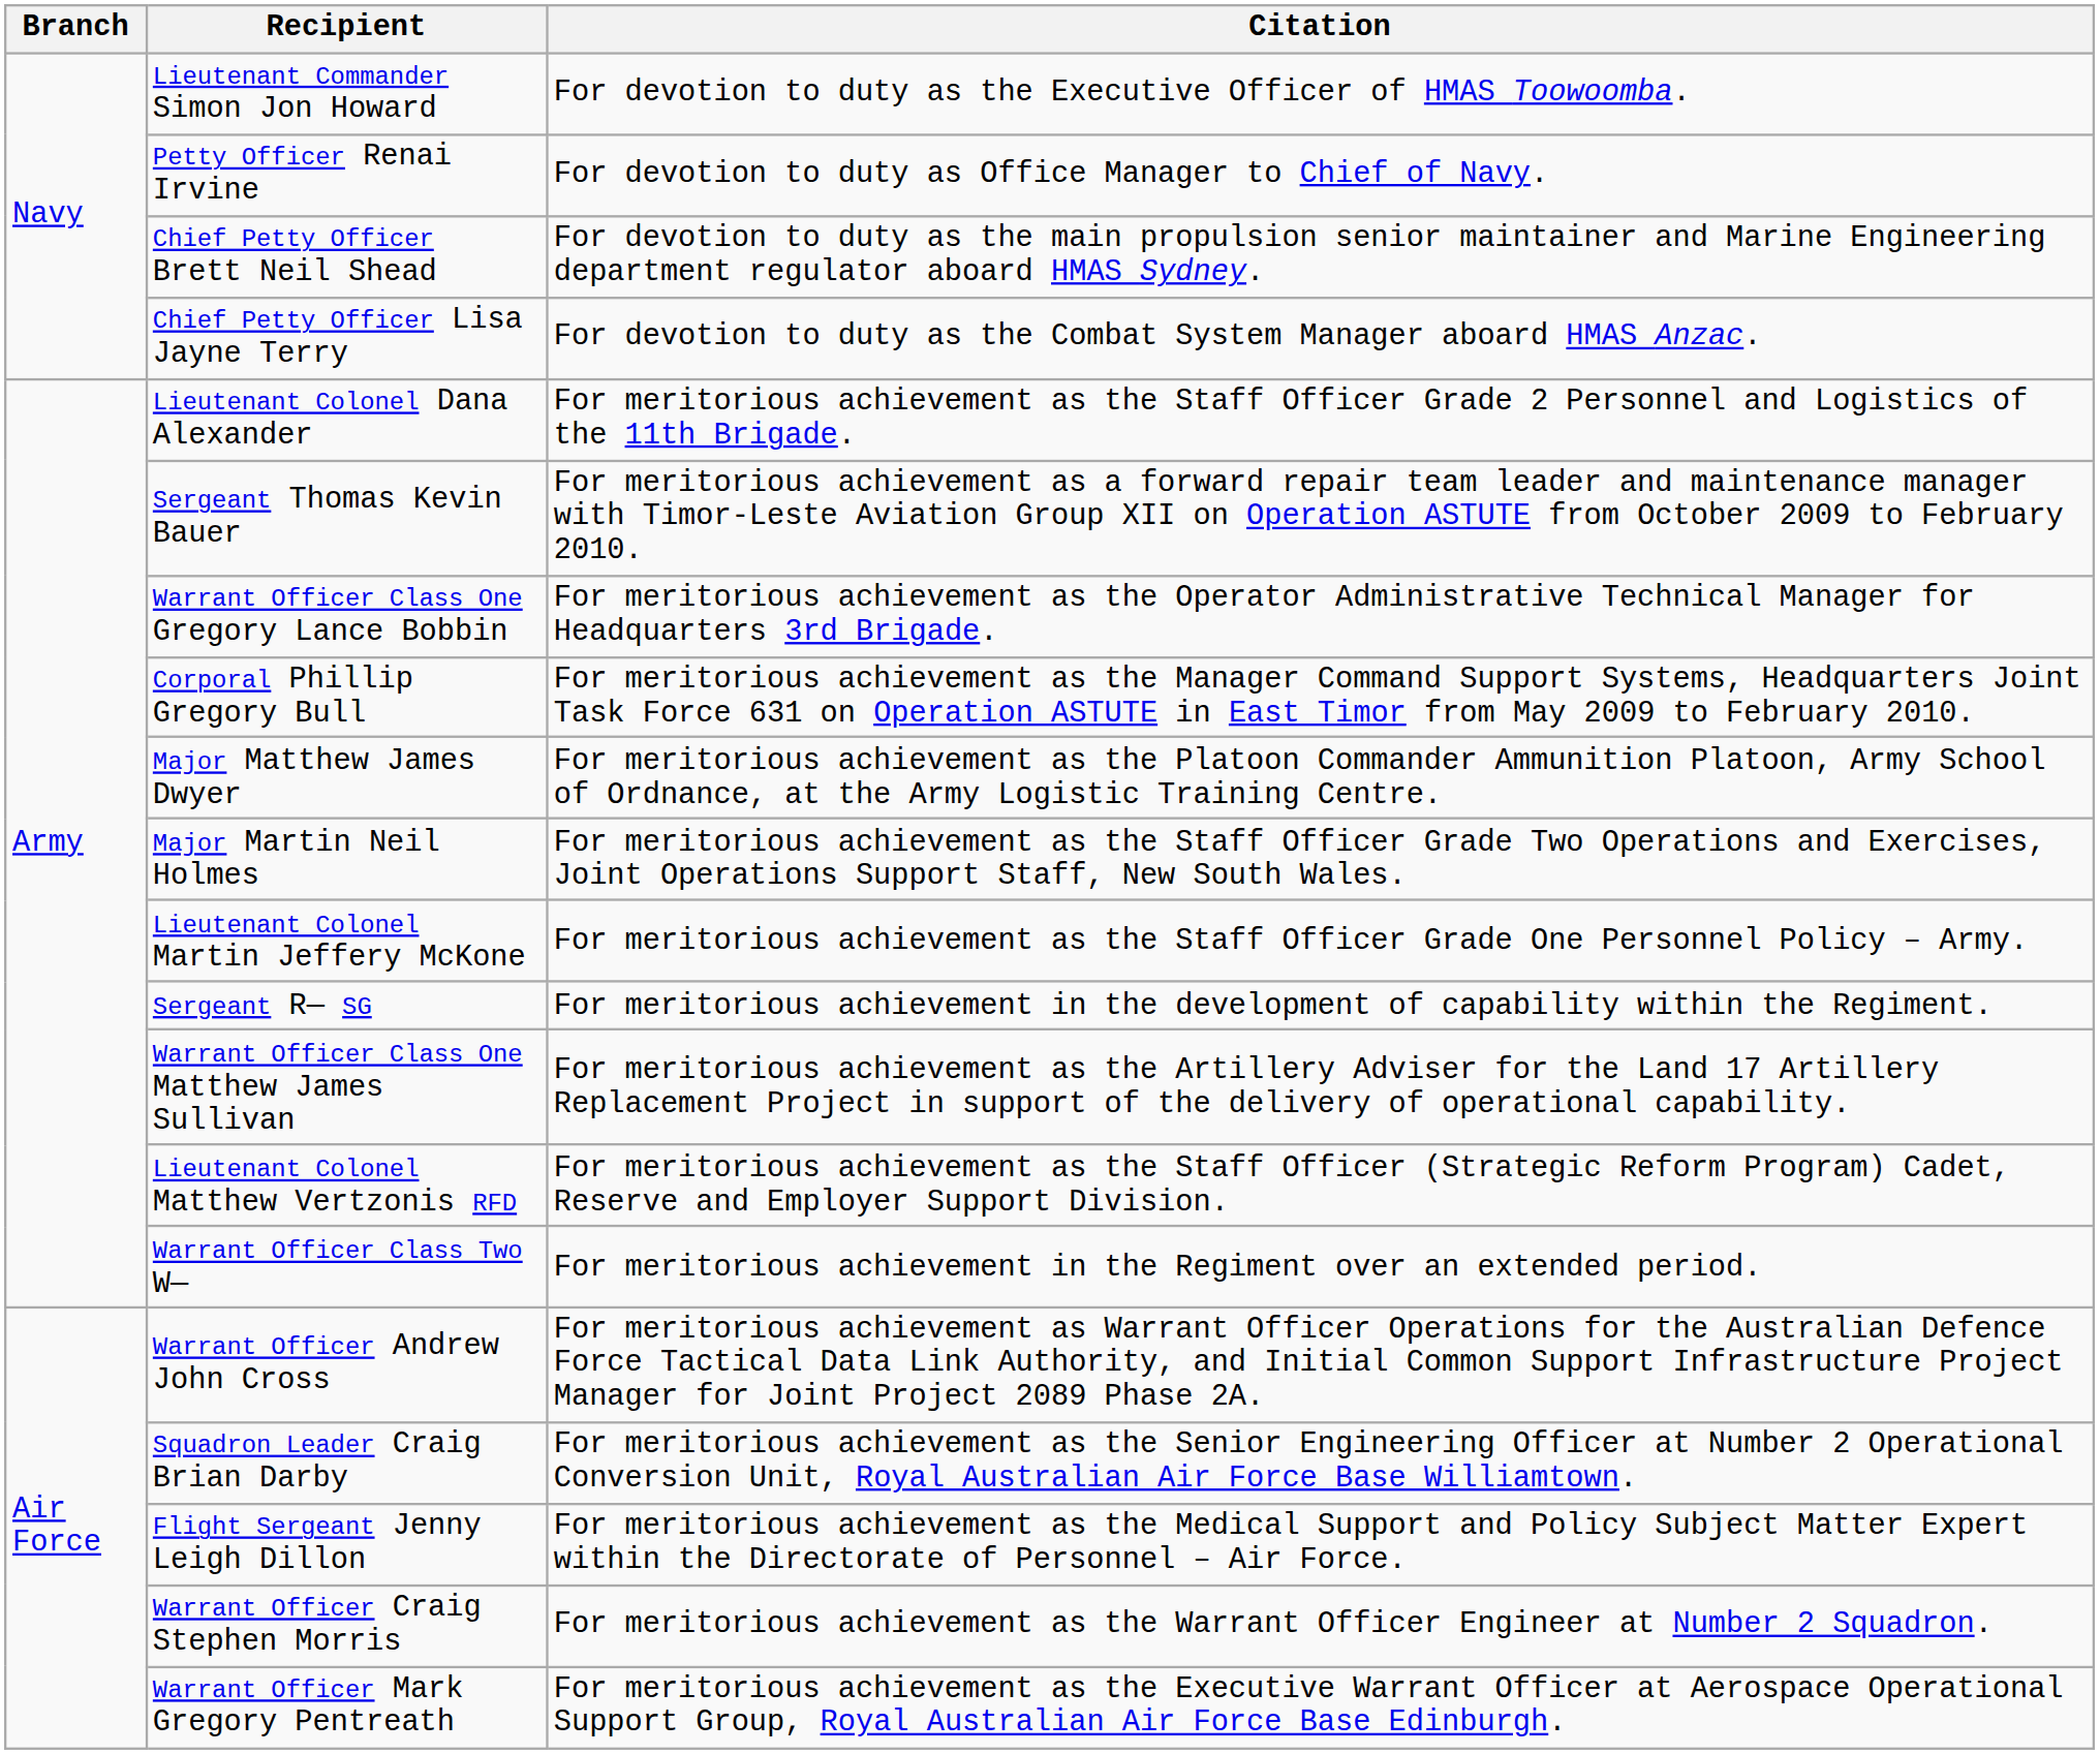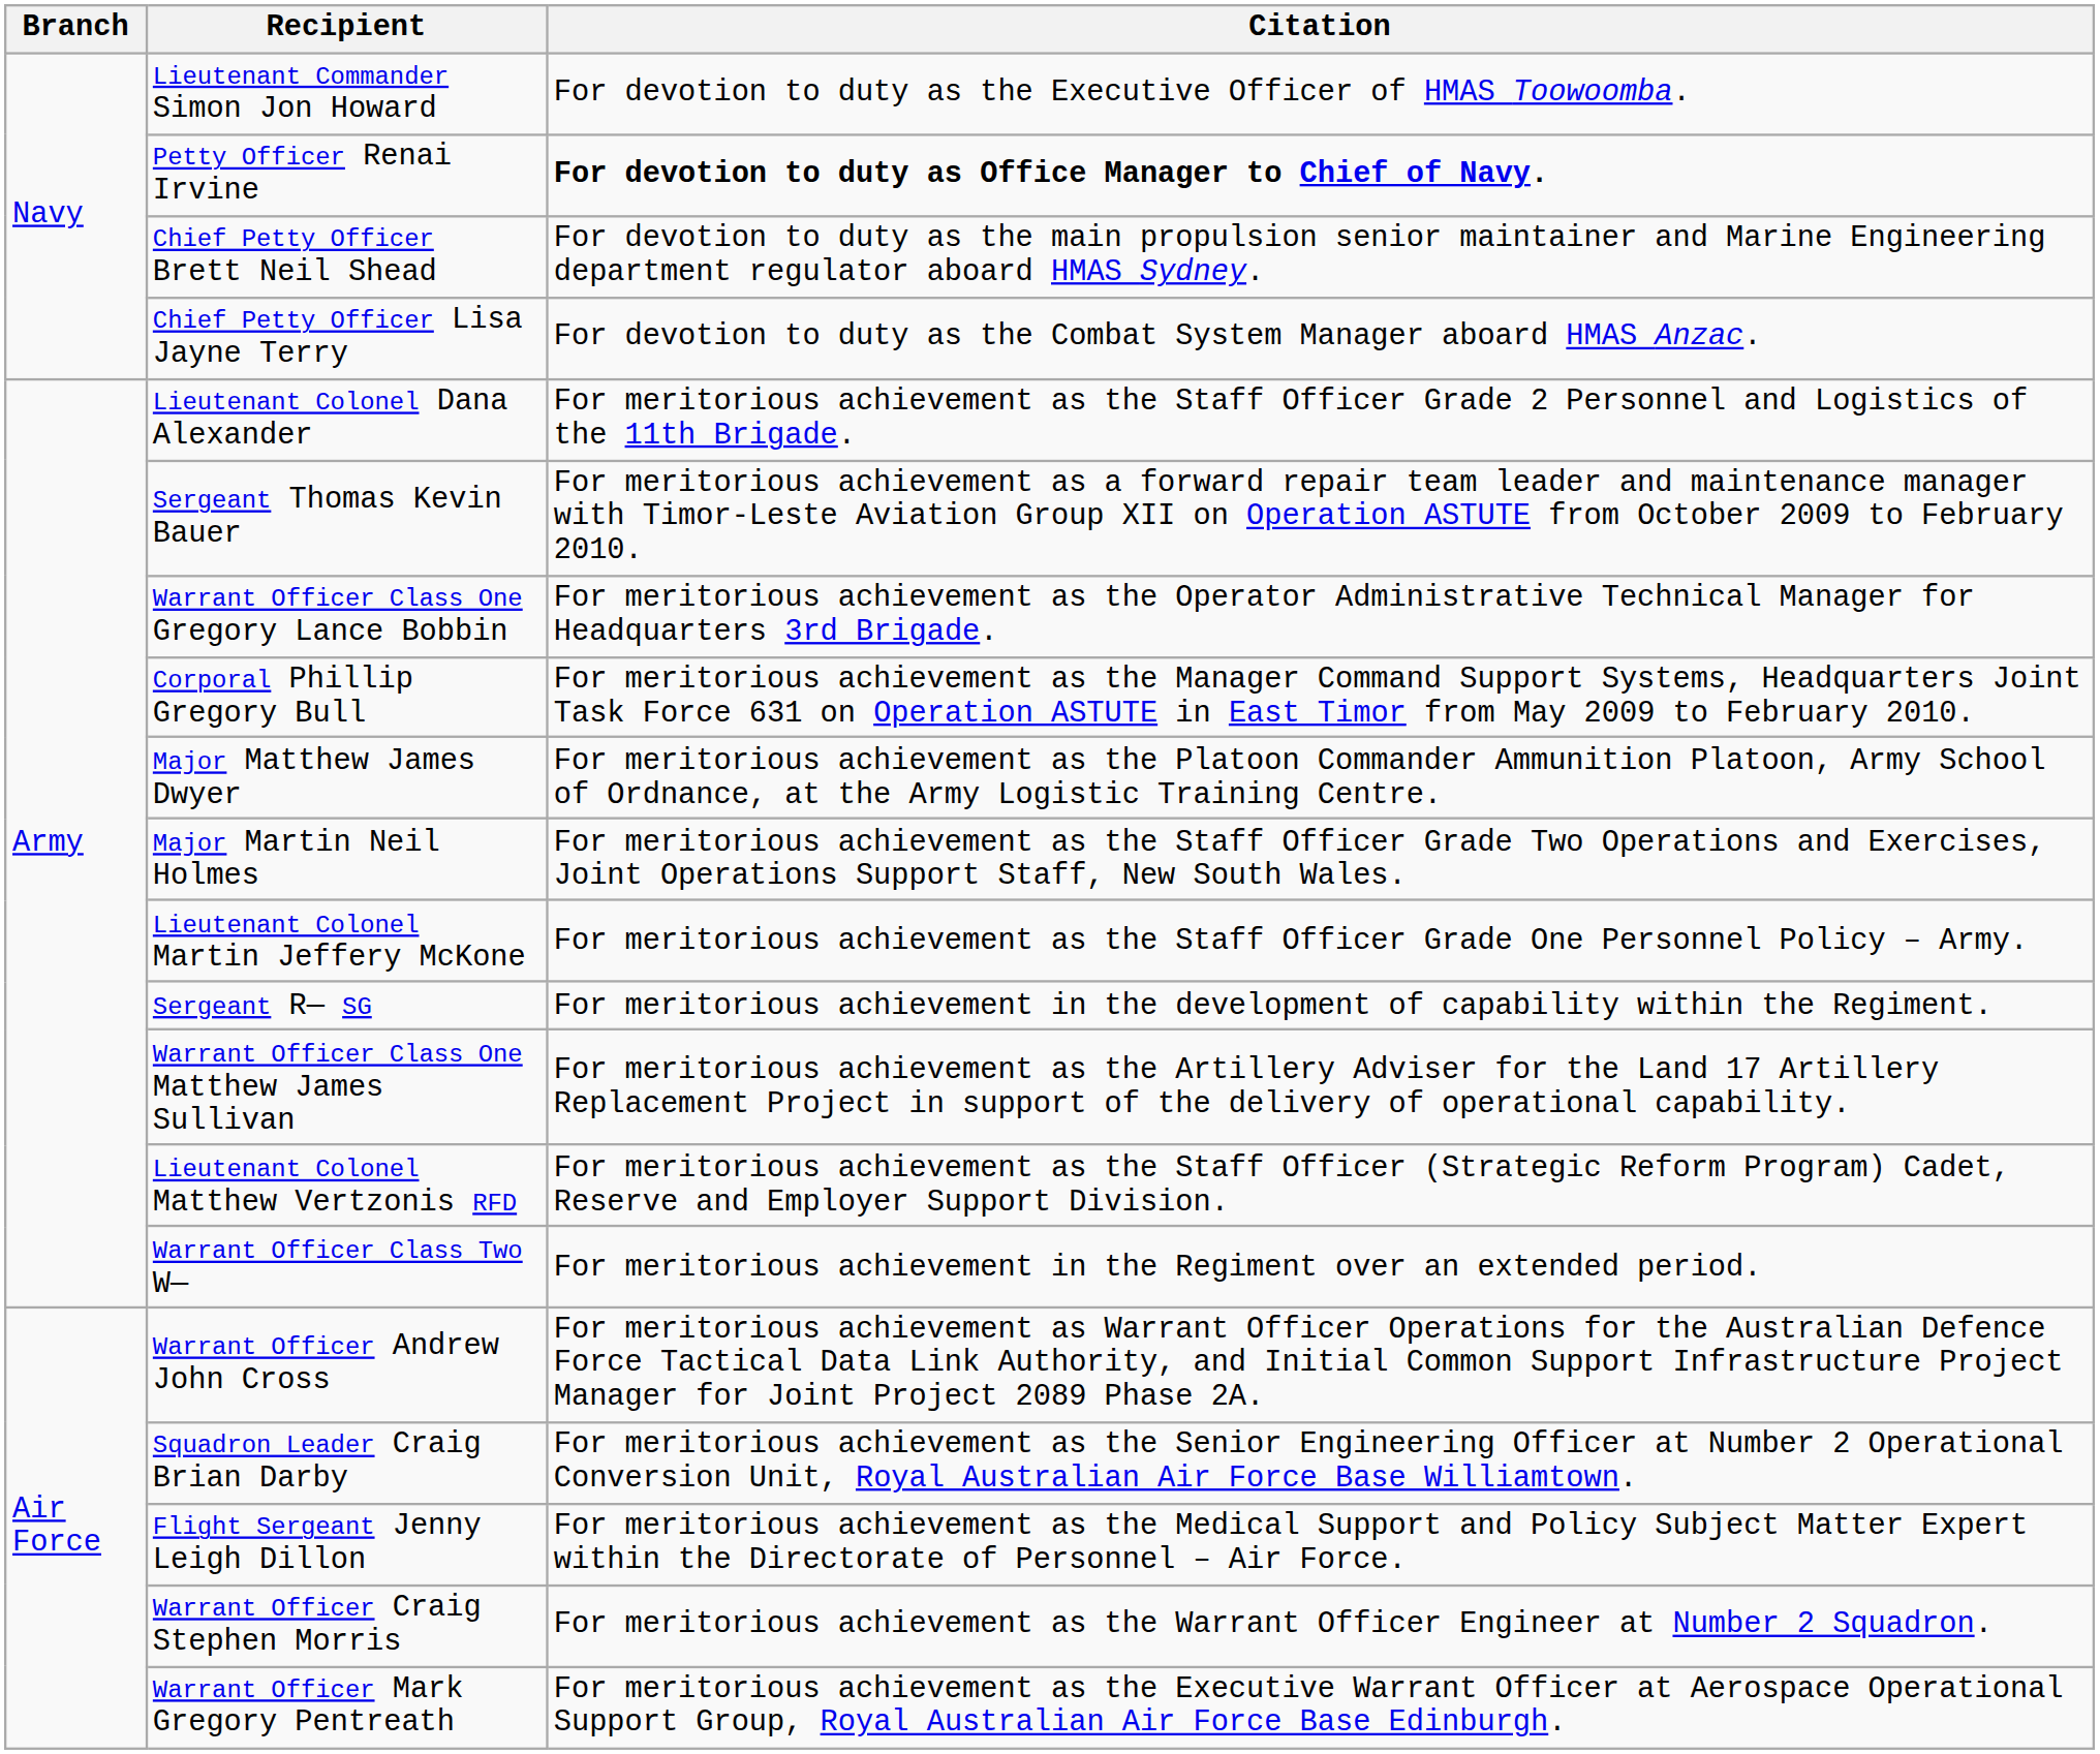Petty Officer Renai Irvine | Citation: normal -> bold
